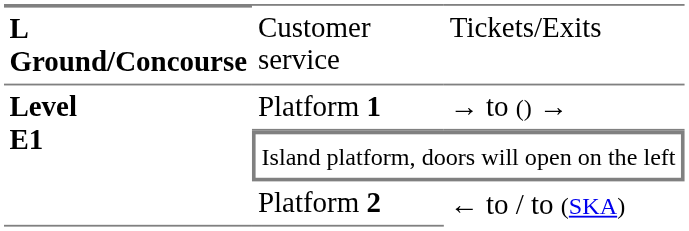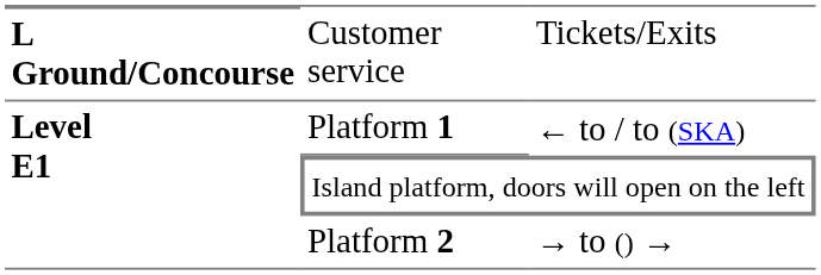Platform 1 | column 3: → to () → -> ← to / to (SKA)
Platform 2 | column 3: ← to / to (SKA) -> → to () →
